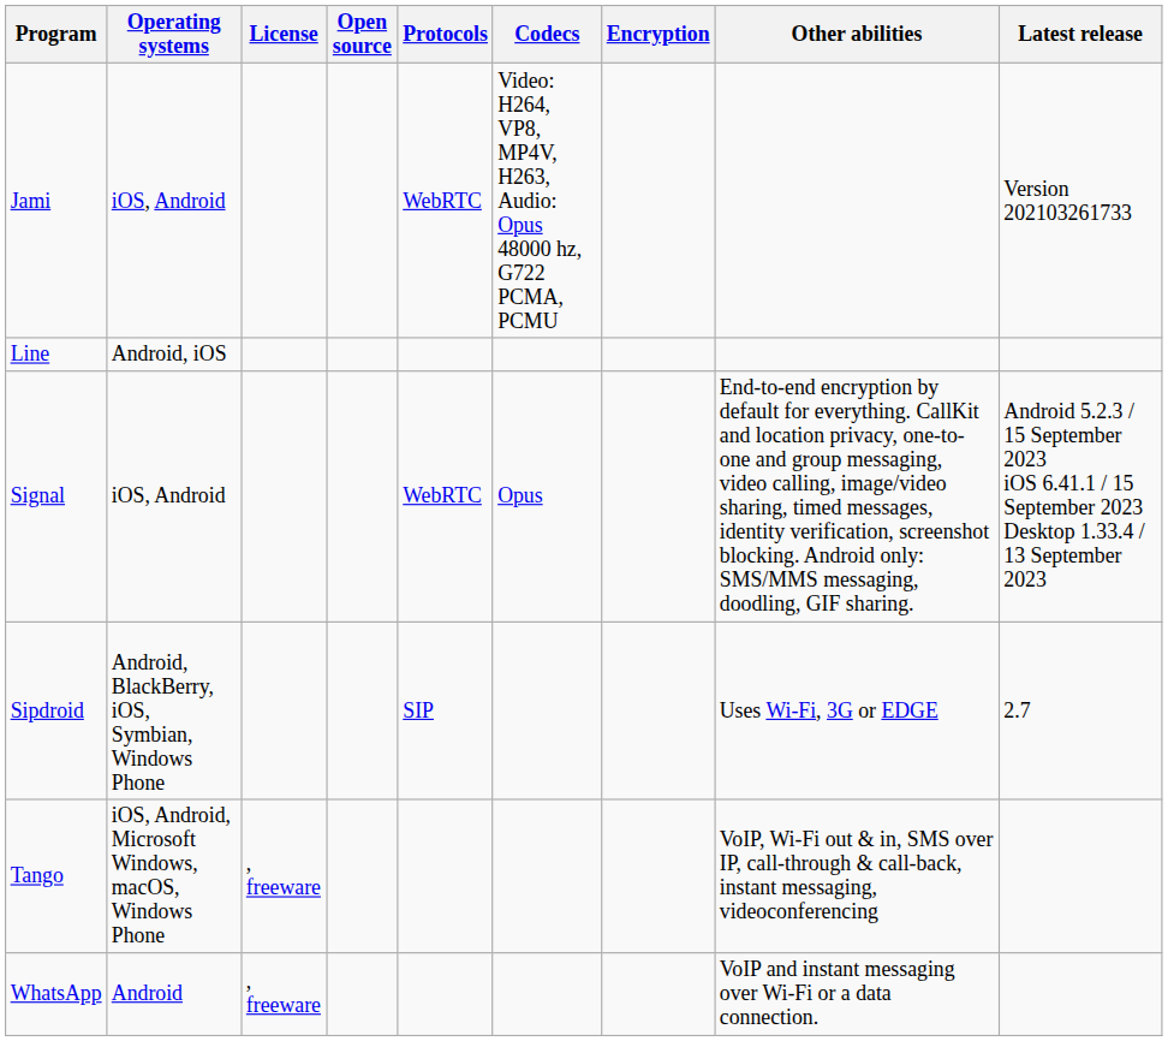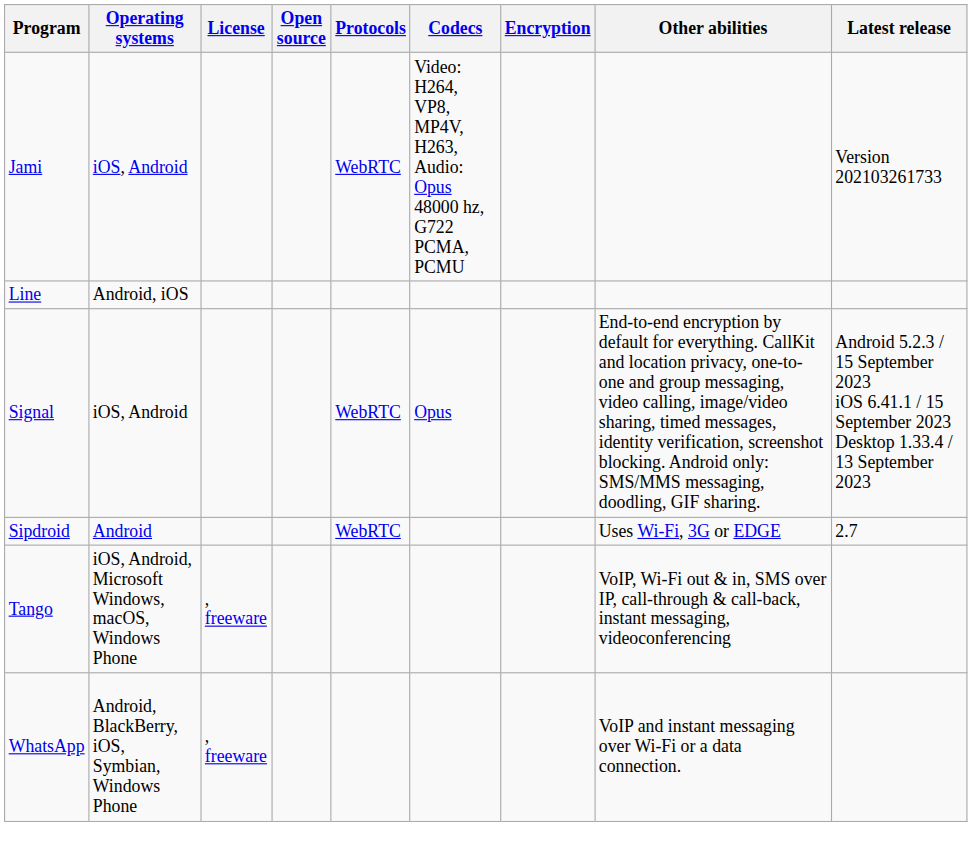Sipdroid | Operating systems: Android, BlackBerry, iOS, Symbian, Windows Phone -> Android
Sipdroid | Protocols: SIP -> WebRTC
WhatsApp | Operating systems: Android -> Android, BlackBerry, iOS, Symbian, Windows Phone
